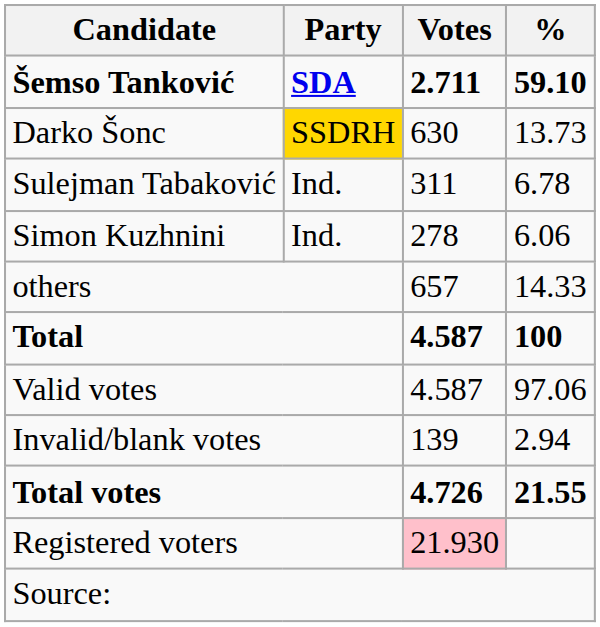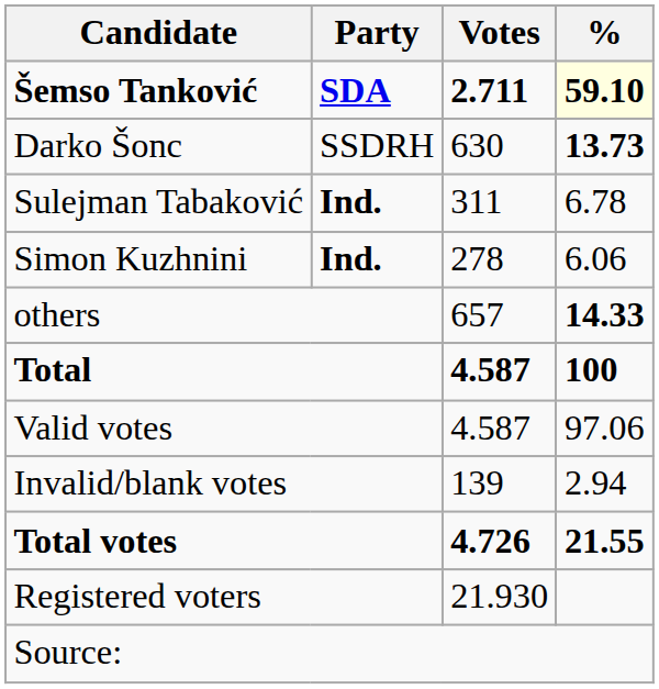Šemso Tanković | %: no background -> lightyellow background
Darko Šonc | Party: gold background -> no background
Darko Šonc | %: normal -> bold
Sulejman Tabaković | Party: normal -> bold
Simon Kuzhnini | Party: normal -> bold
others | %: normal -> bold
Registered voters | Votes: pink background -> no background
